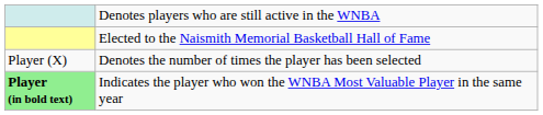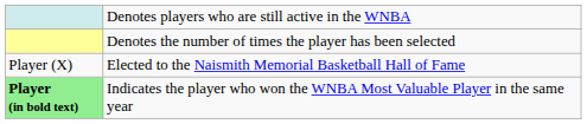row 2 | column 2: Elected to the Naismith Memorial Basketball Hall of Fame -> Denotes the number of times the player has been selected
row 3 | column 2: Denotes the number of times the player has been selected -> Elected to the Naismith Memorial Basketball Hall of Fame
